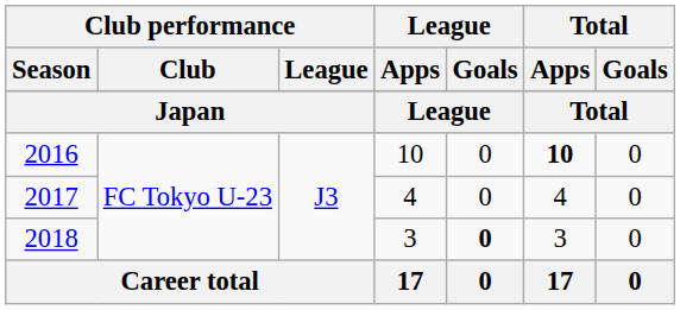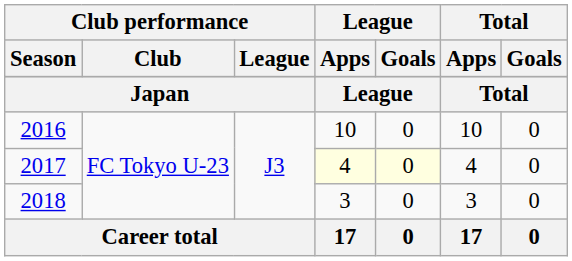2016 | Total / Apps: bold -> normal
2017 | League / Apps: no background -> lightyellow background
2017 | League / Goals: no background -> lightyellow background
2018 | League / Goals: bold -> normal
